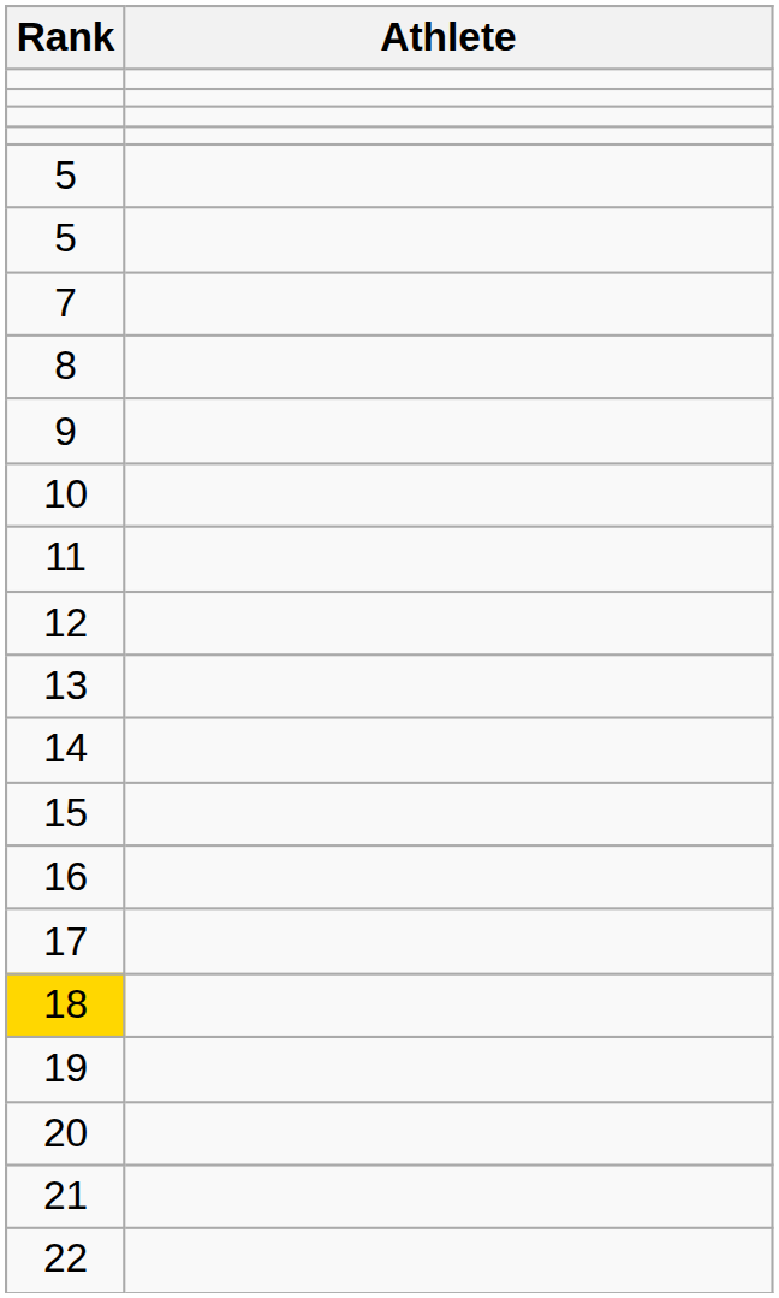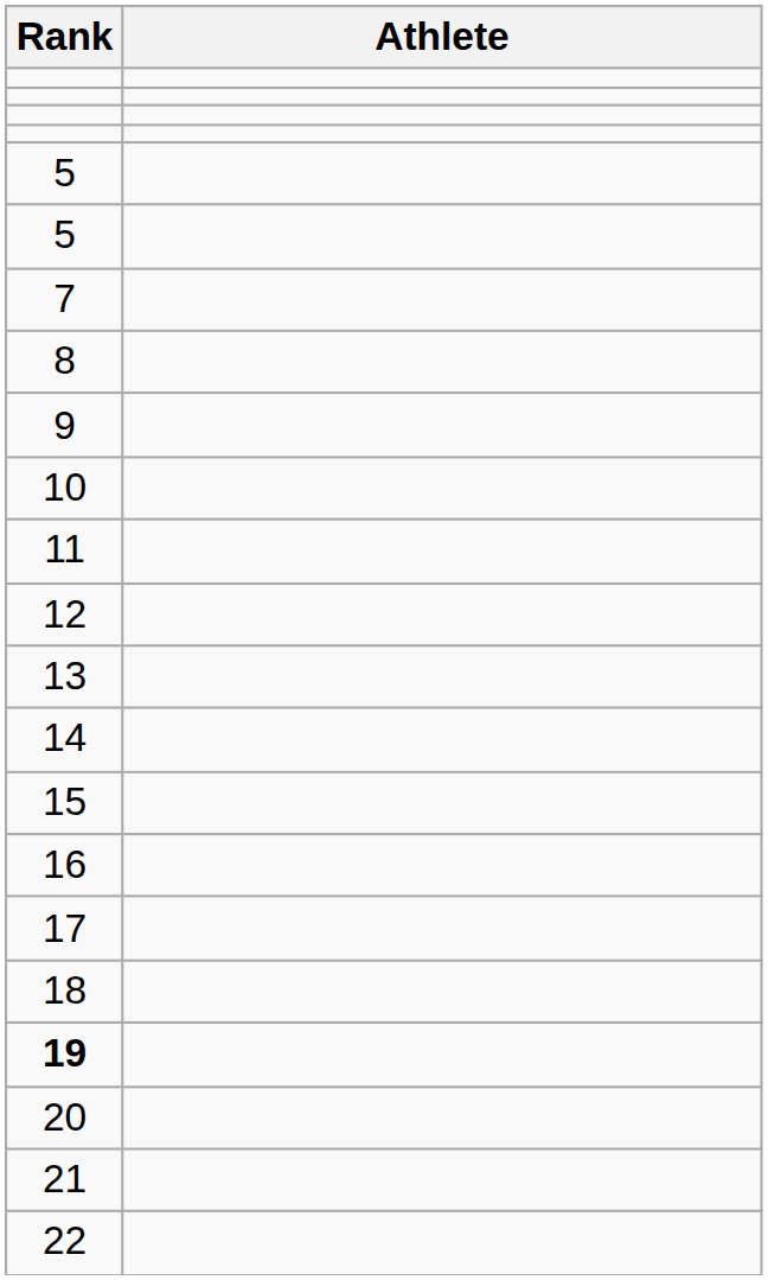row 19 | Rank: gold background -> no background
row 20 | Rank: normal -> bold
